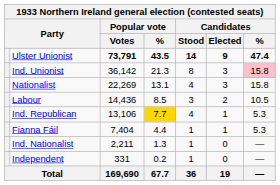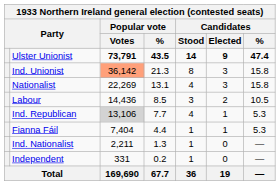Ind. Unionist | Popular vote / Votes: no background -> lightsalmon background
Ind. Unionist | Candidates / %: pink background -> no background
Ind. Republican | Popular vote / Votes: no background -> lightgrey background
Ind. Republican | Popular vote / %: gold background -> no background
